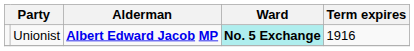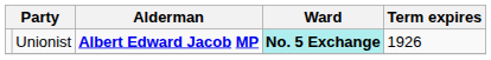Unionist | Term expires: 1916 -> 1926
